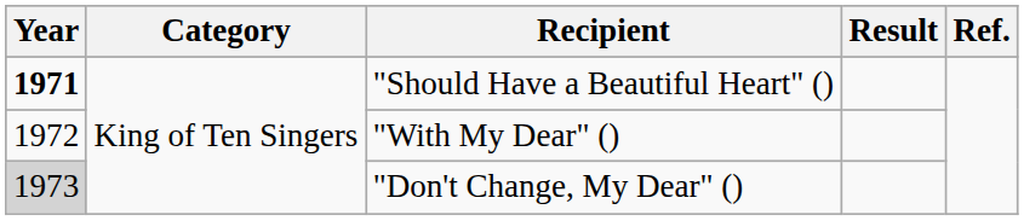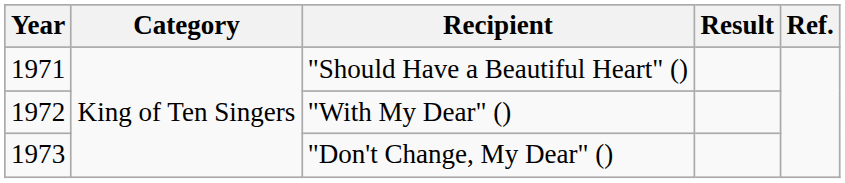"Should Have a Beautiful Heart" () | Year: bold -> normal
"Don't Change, My Dear" () | Year: lightgrey background -> no background
